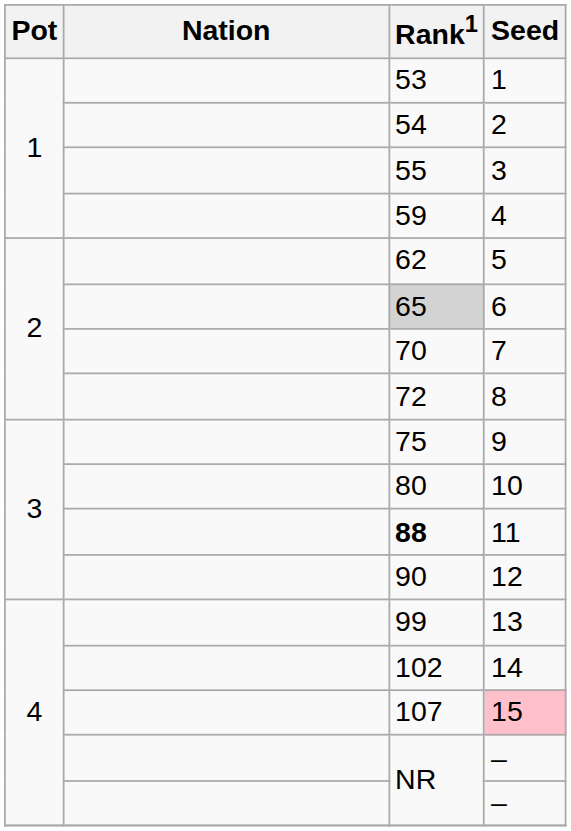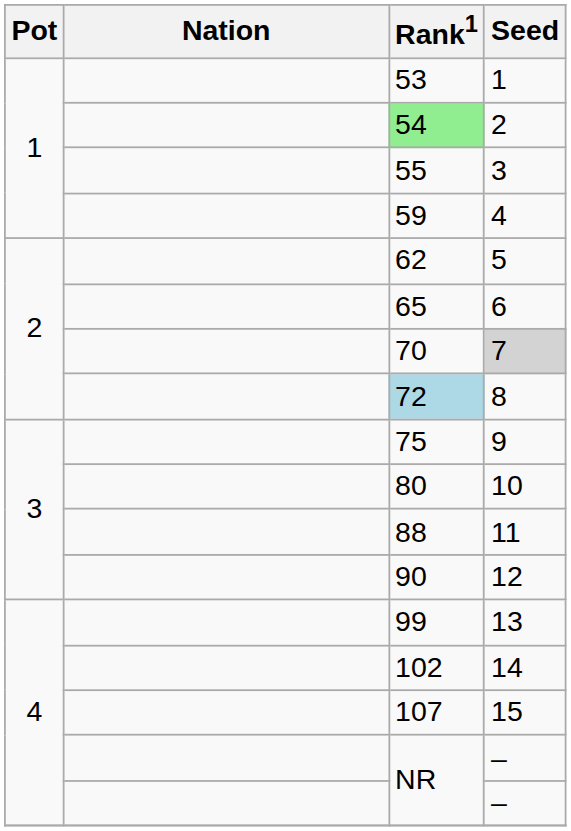54 | Rank1: no background -> lightgreen background
65 | Rank1: lightgrey background -> no background
70 | Seed: no background -> lightgrey background
72 | Rank1: no background -> lightblue background
88 | Rank1: bold -> normal
107 | Seed: pink background -> no background
